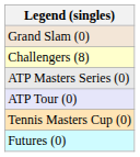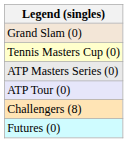row 3 | column 1: Challengers (8) -> Tennis Masters Cup (0)
row 6 | column 1: Tennis Masters Cup (0) -> Challengers (8)
